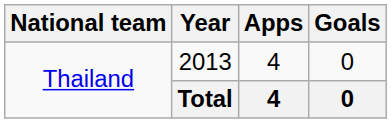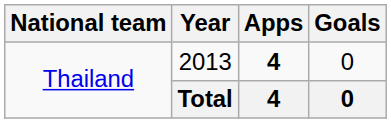Thailand / 2013 | Apps: normal -> bold
